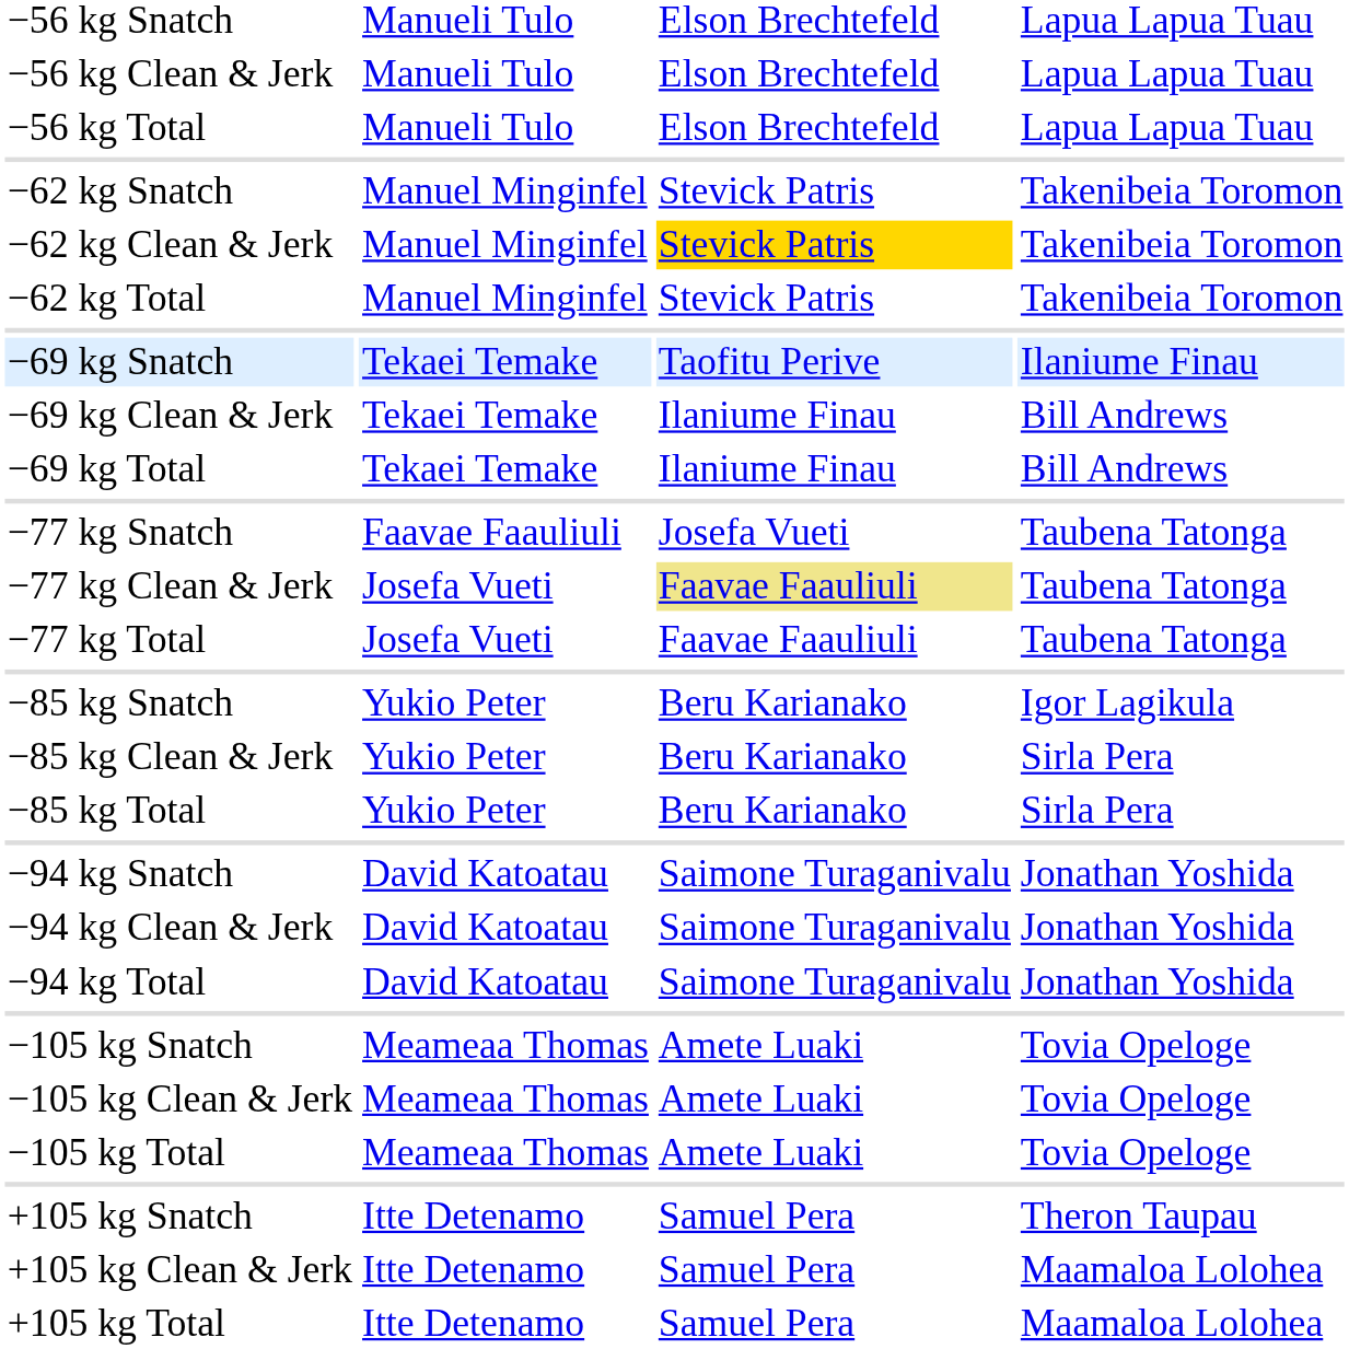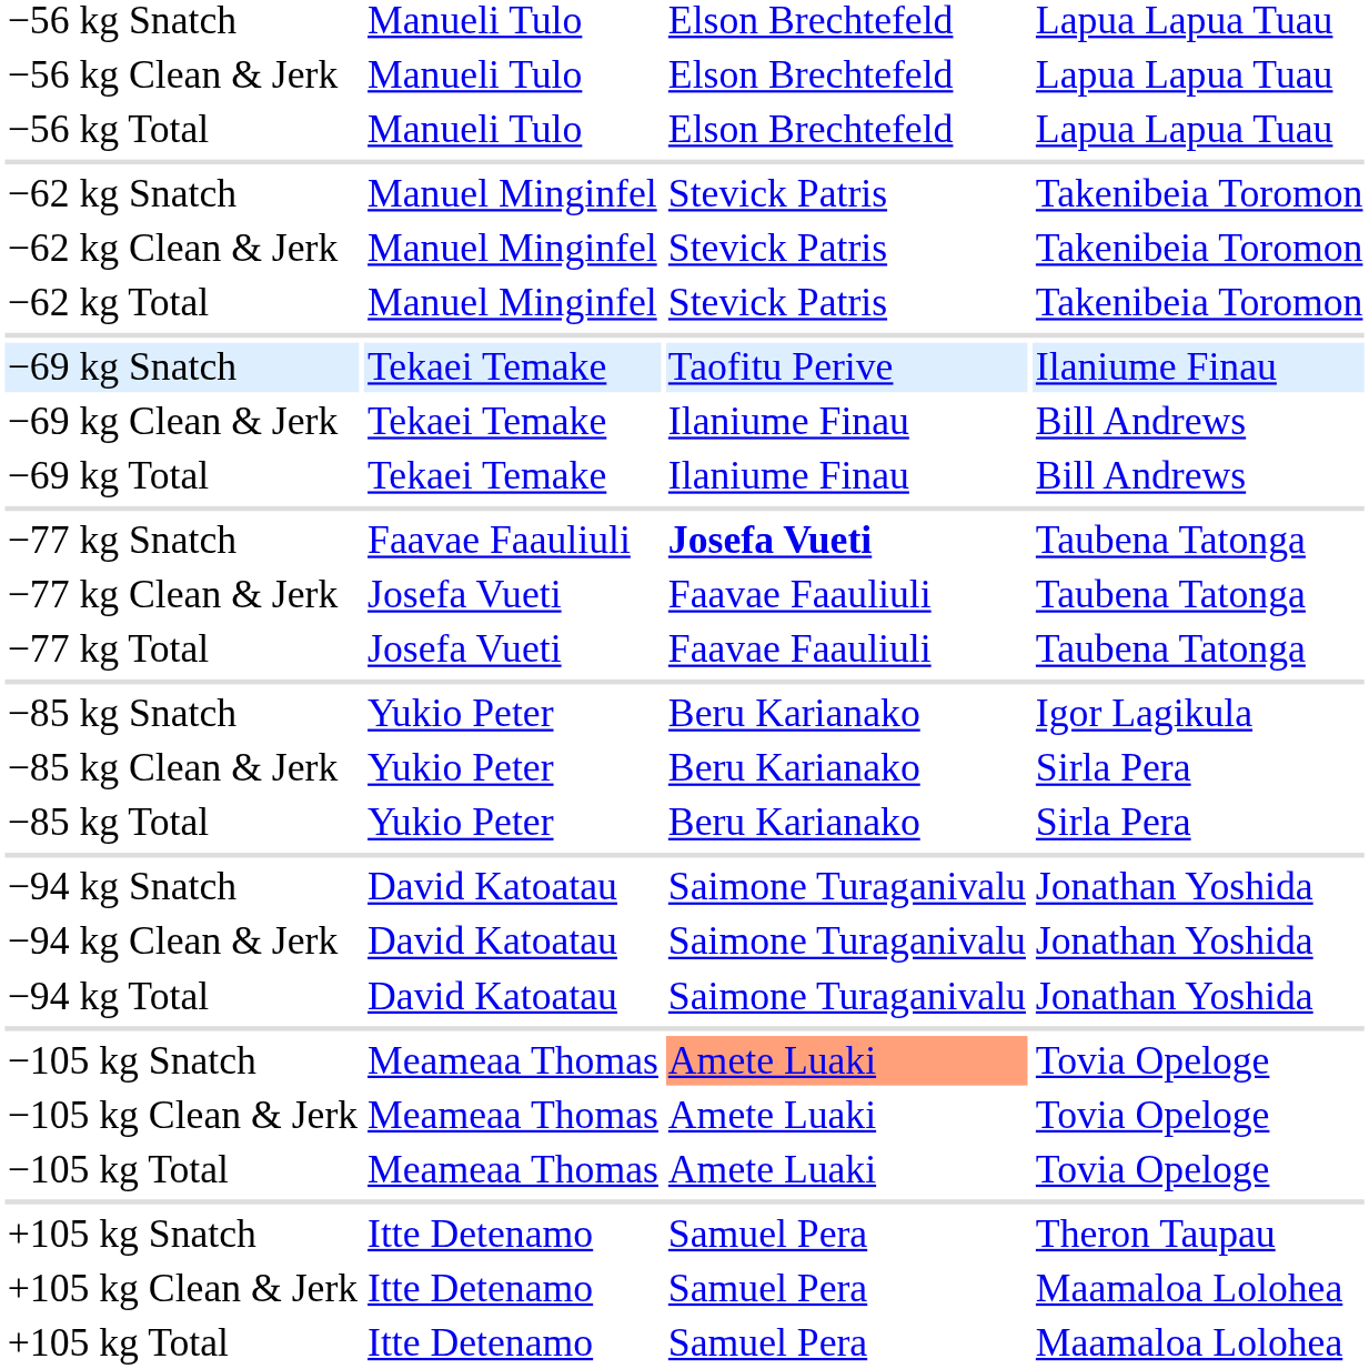−62 kg Clean & Jerk | column 3: gold background -> no background
−77 kg Snatch | column 3: normal -> bold
−77 kg Clean & Jerk | column 3: khaki background -> no background
−105 kg Snatch | column 3: no background -> lightsalmon background
